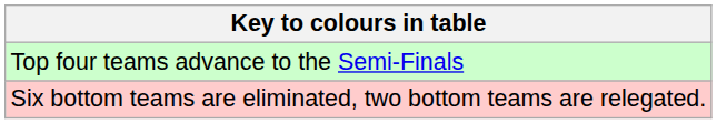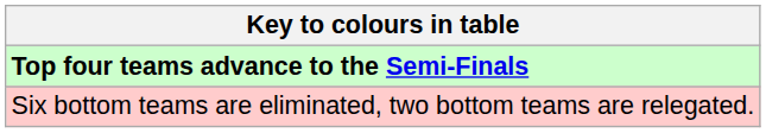row 2 | column 1: normal -> bold
